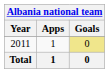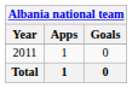2011 | Goals: khaki background -> no background
